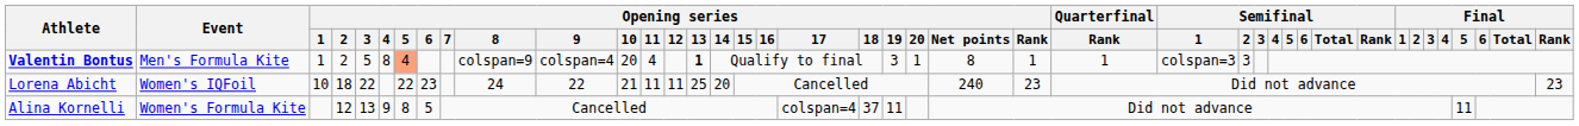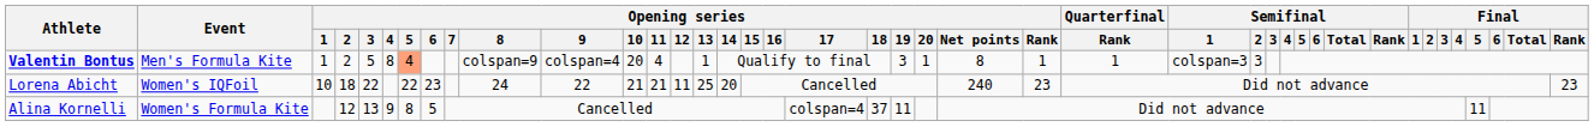Valentin Bontus | Opening series / 13: bold -> normal
Lorena Abicht | Opening series / 11: 11 -> 21
